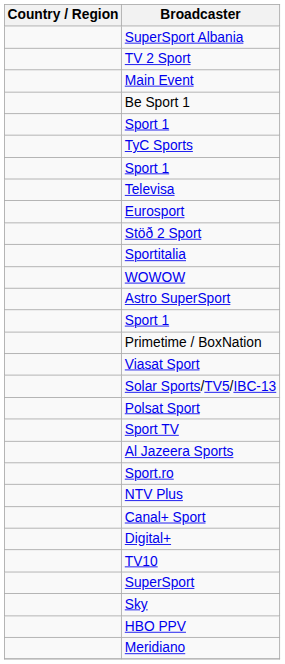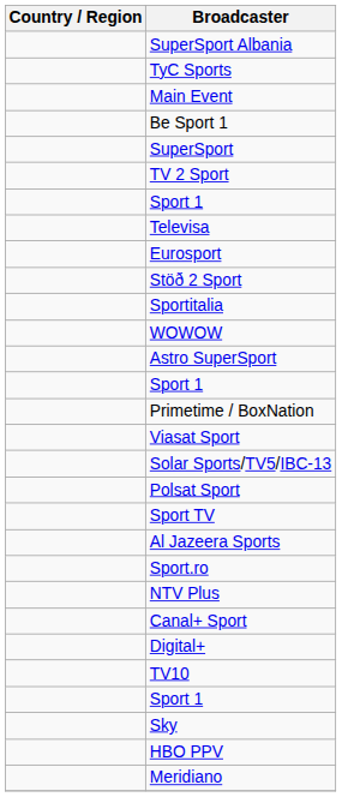row 3 | Broadcaster: TV 2 Sport -> TyC Sports
row 6 | Broadcaster: Sport 1 -> SuperSport
row 7 | Broadcaster: TyC Sports -> TV 2 Sport
row 27 | Broadcaster: SuperSport -> Sport 1
